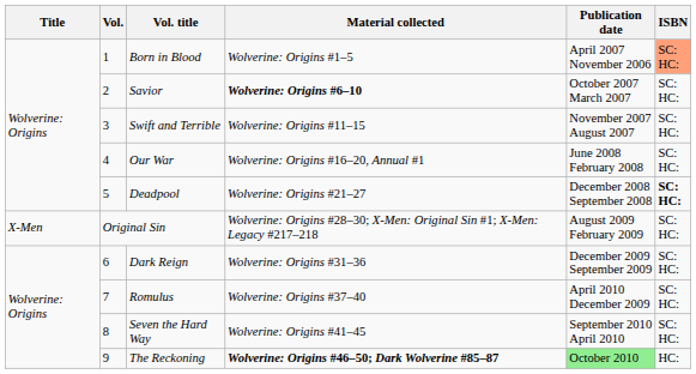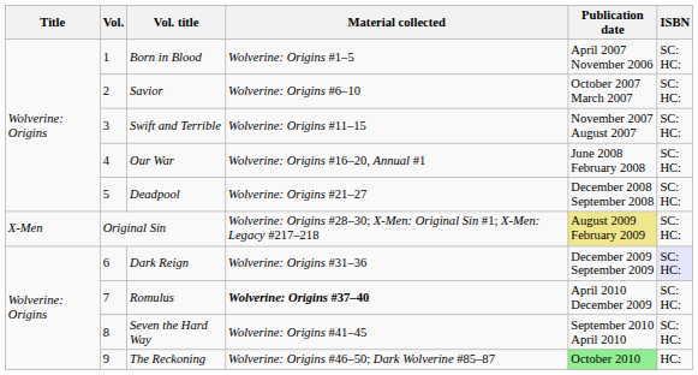Born in Blood | ISBN: lightsalmon background -> no background
Savior | Material collected: bold -> normal
Deadpool | ISBN: bold -> normal
Original Sin | Publication date: no background -> khaki background
Dark Reign | ISBN: no background -> lavender background
Romulus | Material collected: normal -> bold
The Reckoning | Material collected: bold -> normal
